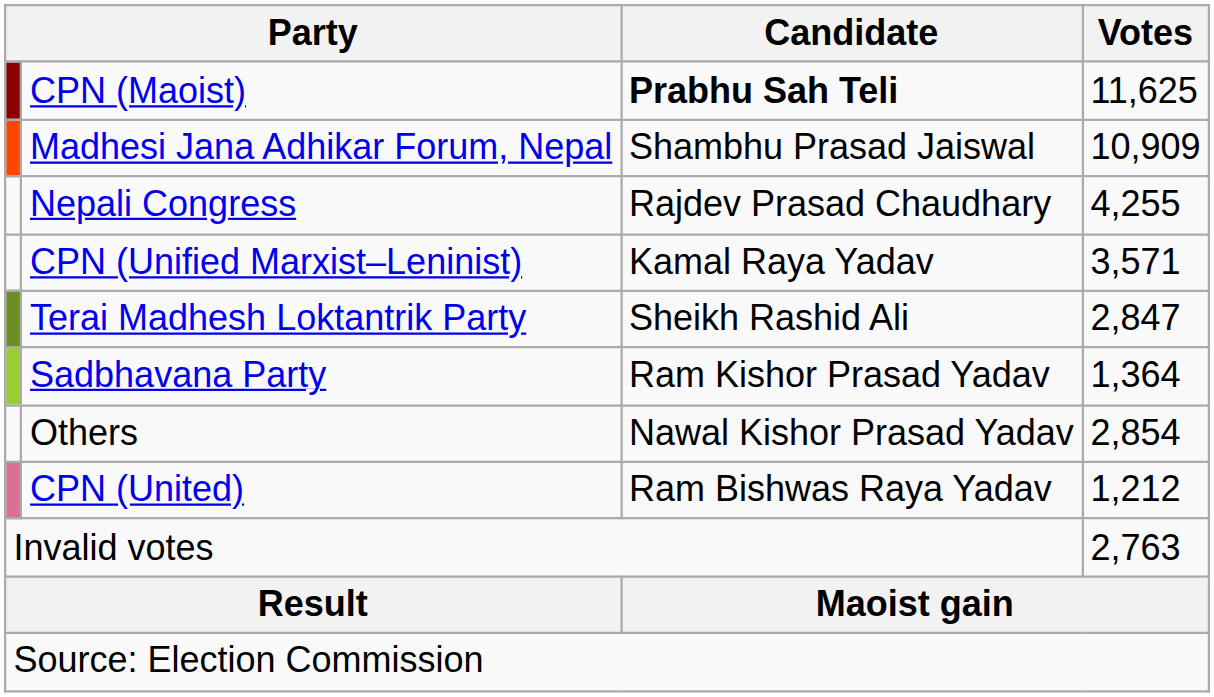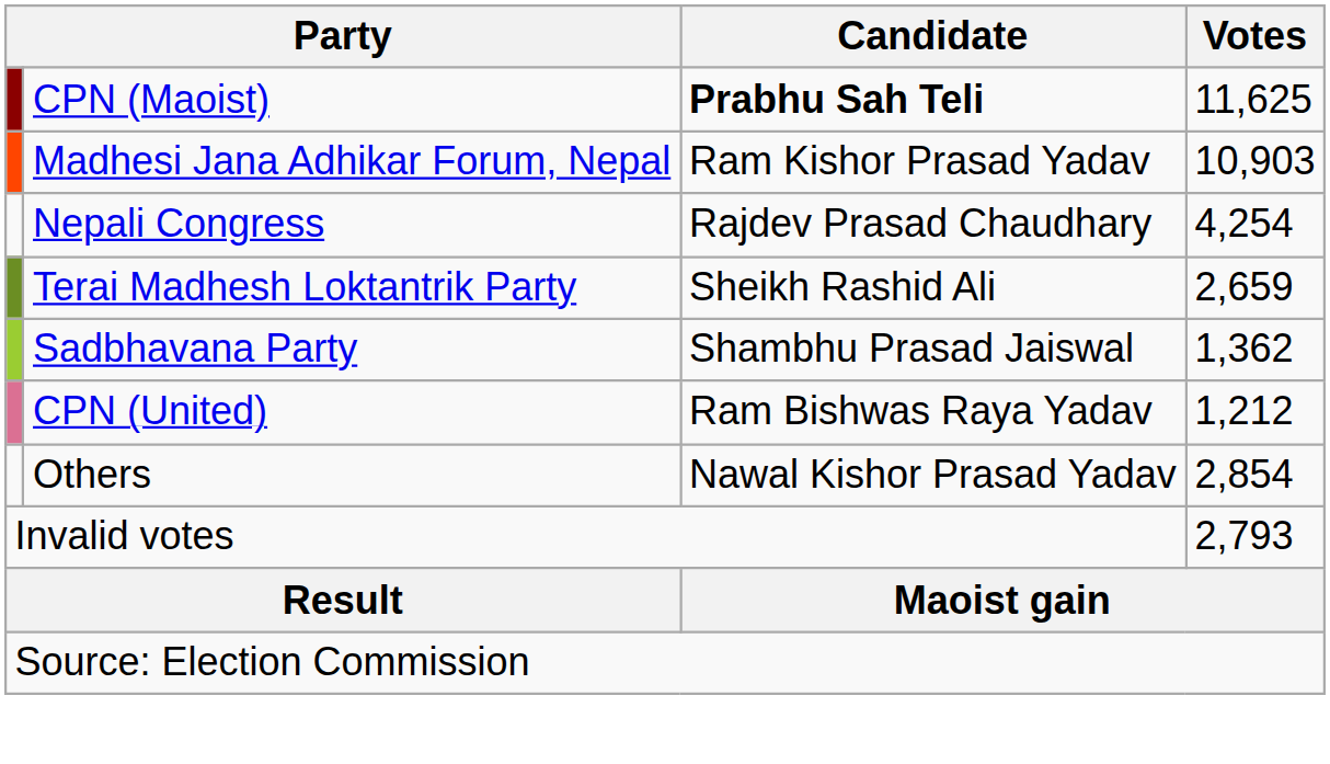Madhesi Jana Adhikar Forum, Nepal | Candidate: Shambhu Prasad Jaiswal -> Ram Kishor Prasad Yadav
Madhesi Jana Adhikar Forum, Nepal | Votes: 10,909 -> 10,903
Nepali Congress | Votes: 4,255 -> 4,254
- row: CPN (Unified Marxist–Leninist) | Kamal Raya Yadav | 3,571
Terai Madhesh Loktantrik Party | Votes: 2,847 -> 2,659
Sadbhavana Party | Candidate: Ram Kishor Prasad Yadav -> Shambhu Prasad Jaiswal
Sadbhavana Party | Votes: 1,364 -> 1,362
rows swapped: CPN (United) <-> Others
Invalid votes | Votes: 2,763 -> 2,793
